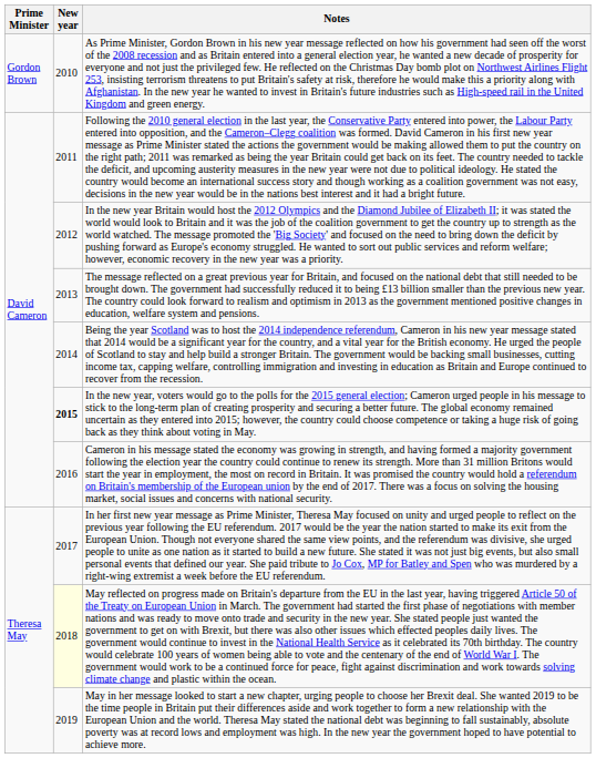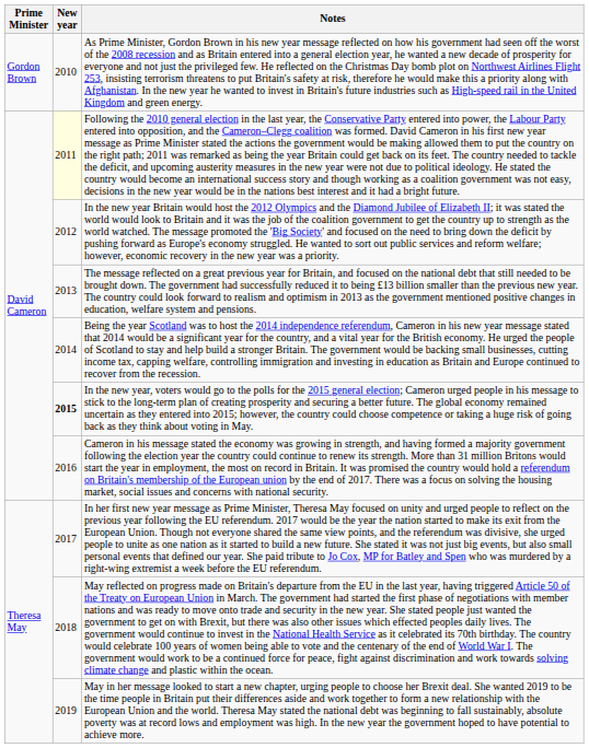row 3 | New year: no background -> lightyellow background
row 10 | New year: lightyellow background -> no background
